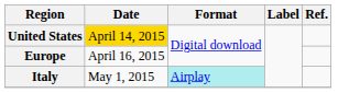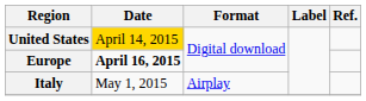Europe | Date: normal -> bold
Italy | Format: paleturquoise background -> no background
